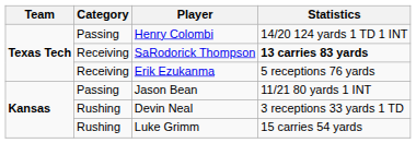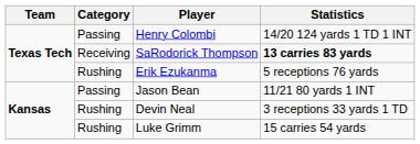Erik Ezukanma | Category: Receiving -> Rushing
